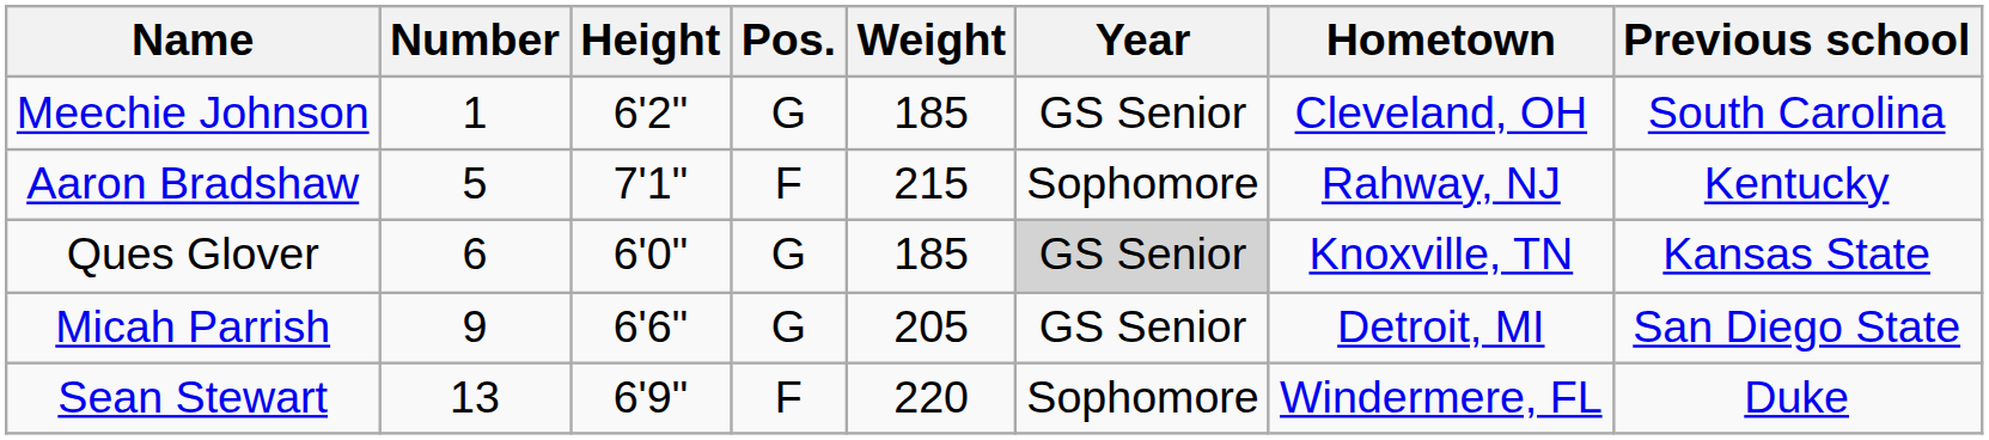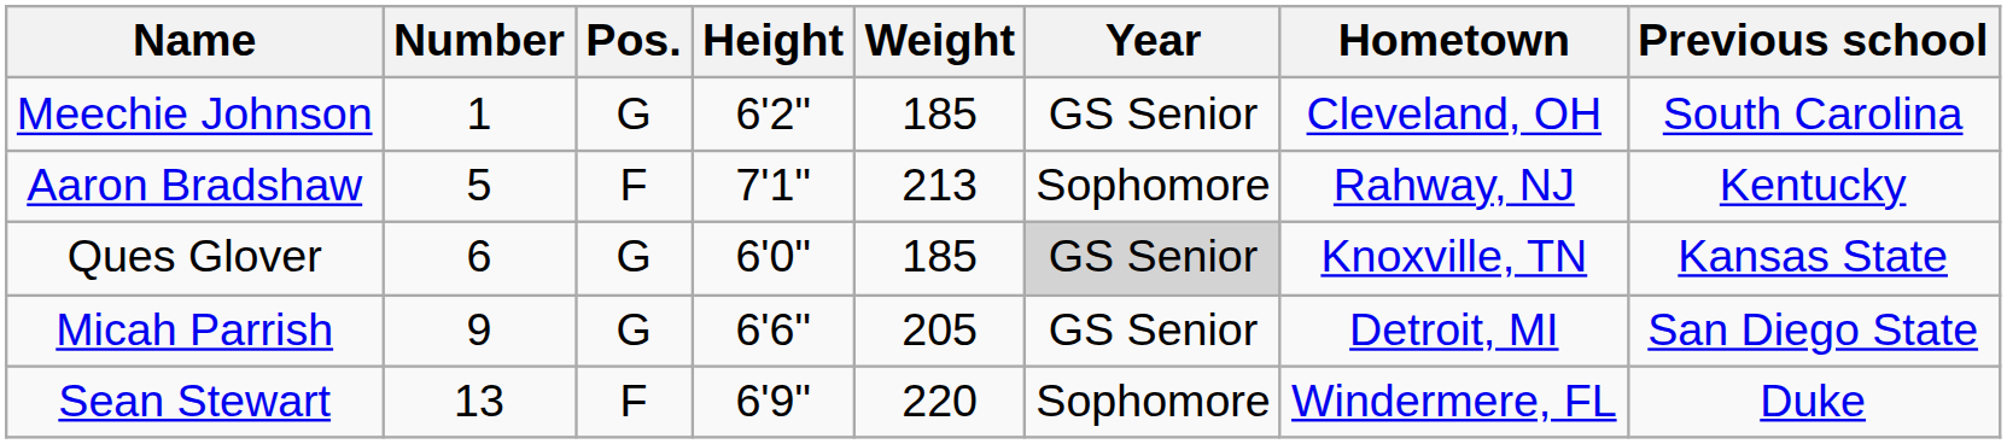columns swapped: Pos. <-> Height
Aaron Bradshaw | Weight: 215 -> 213
